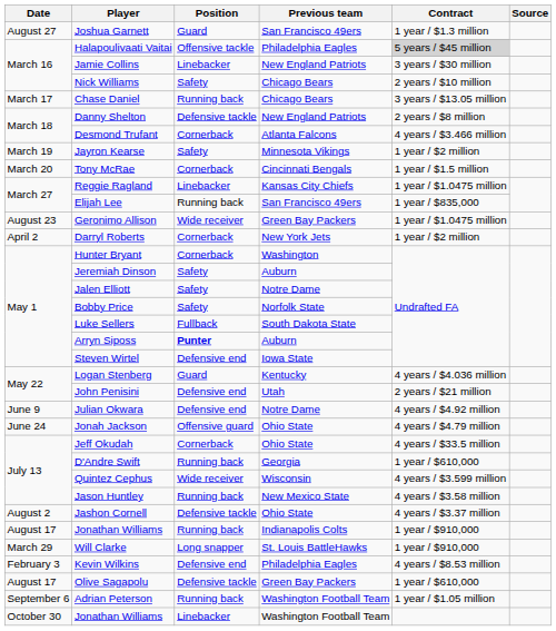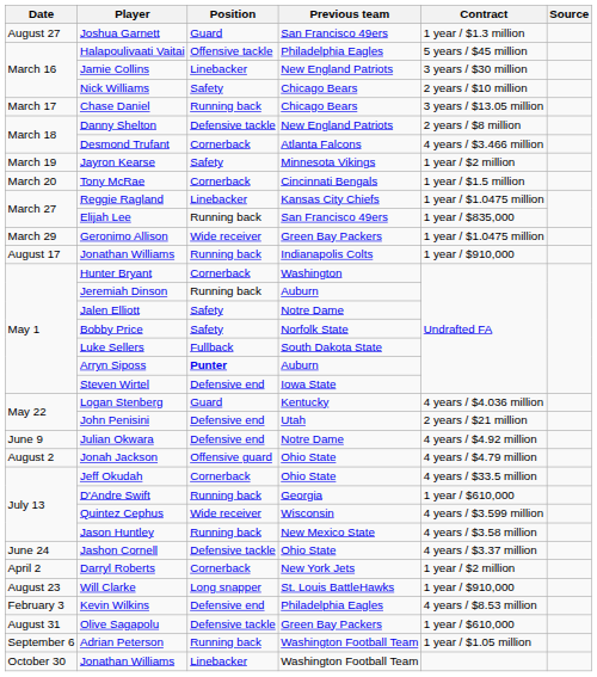Halapoulivaati Vaitai | Contract: lightgrey background -> no background
Geronimo Allison | Date: August 23 -> March 29
rows swapped: Darryl Roberts <-> Jonathan Williams / Indianapolis Colts
Jeremiah Dinson | Position: Safety -> Running back
Jonah Jackson | Date: June 24 -> August 2
Jashon Cornell | Date: August 2 -> June 24
Will Clarke | Date: March 29 -> August 23
Olive Sagapolu | Date: August 17 -> August 31
